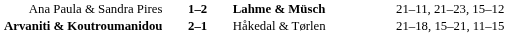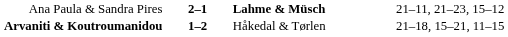Ana Paula & Sandra Pires | column 2: 1–2 -> 2–1
Arvaniti & Koutroumanidou | column 2: 2–1 -> 1–2
